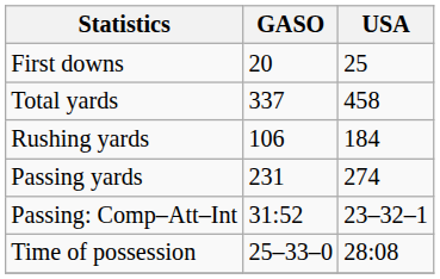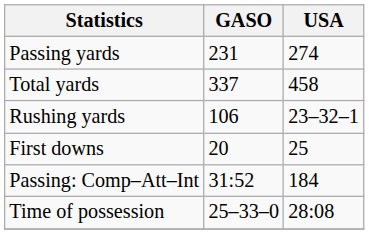rows swapped: First downs <-> Passing yards
Rushing yards | USA: 184 -> 23–32–1
Passing: Comp–Att–Int | USA: 23–32–1 -> 184
